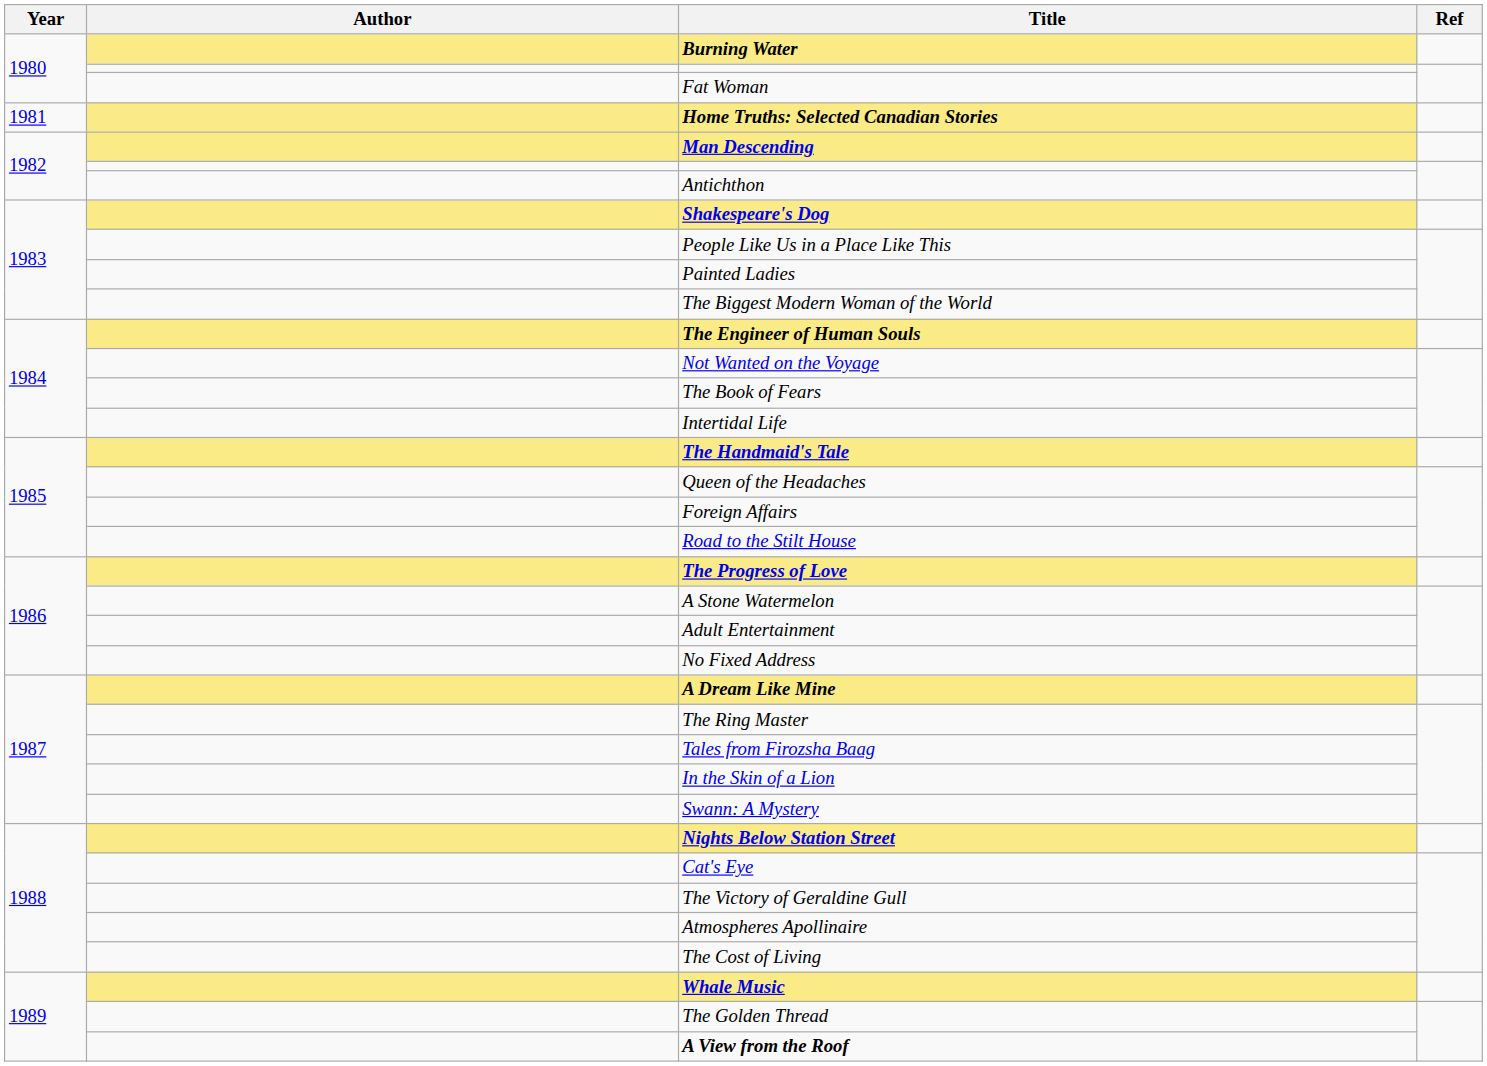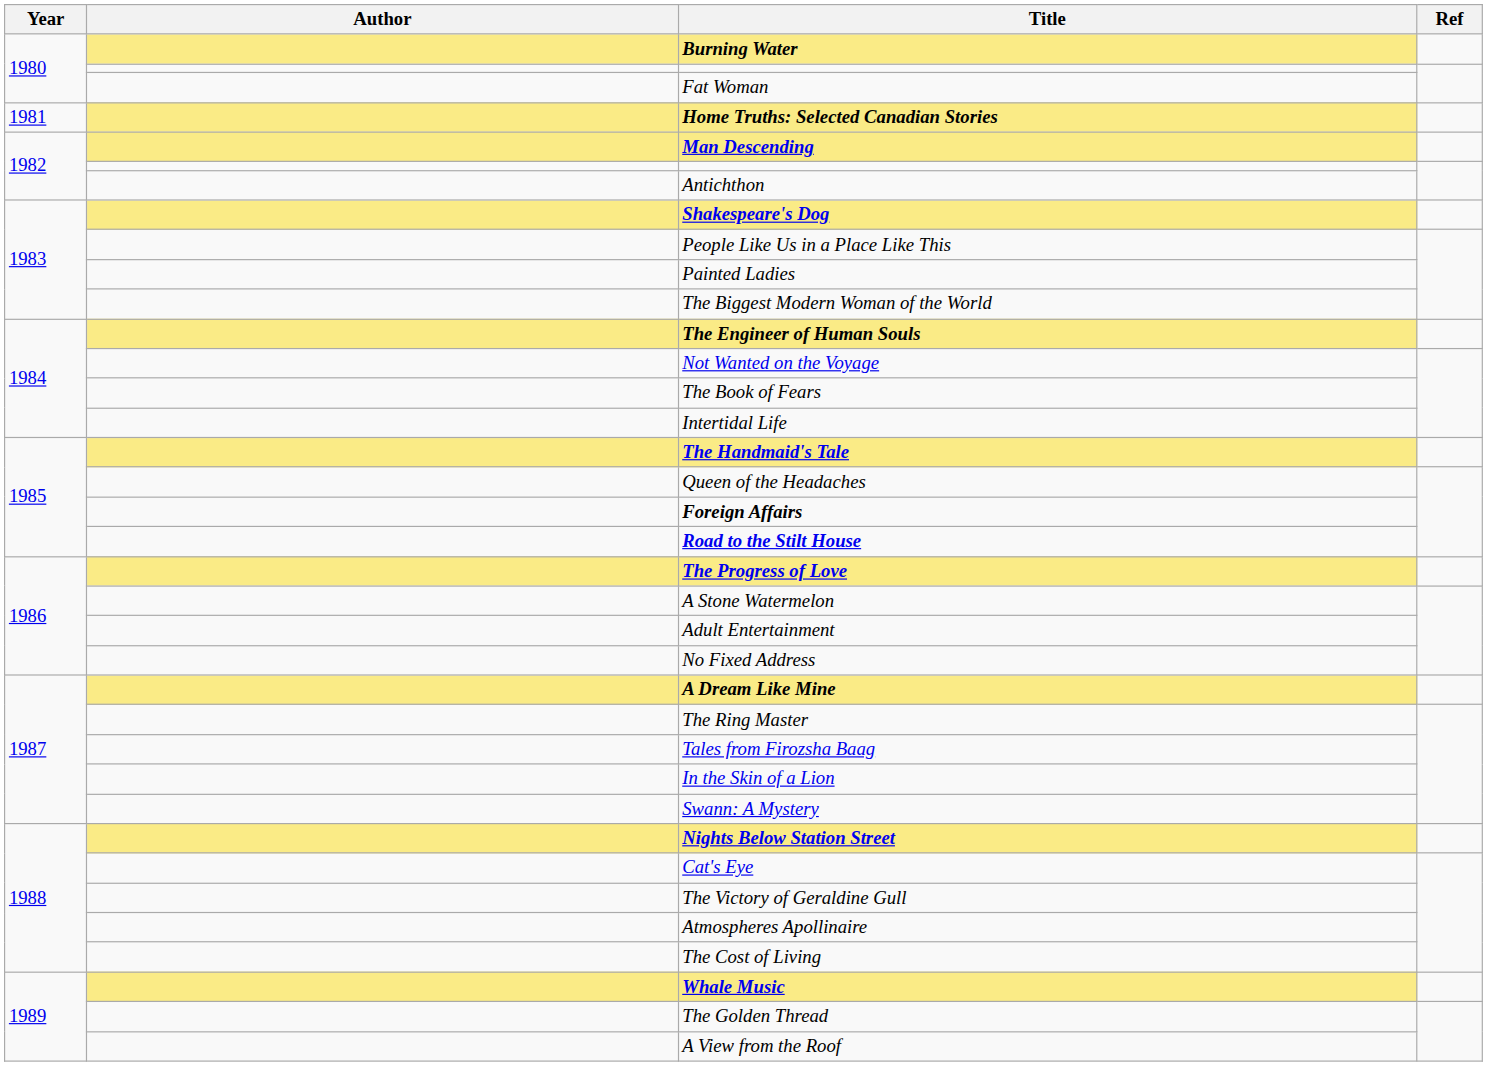Foreign Affairs | Title: normal -> bold
Road to the Stilt House | Title: normal -> bold
A View from the Roof | Title: bold -> normal
